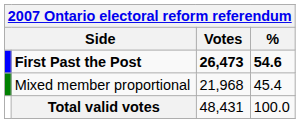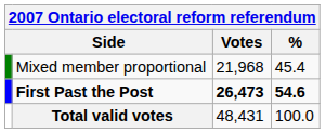rows swapped: First Past the Post <-> Mixed member proportional
